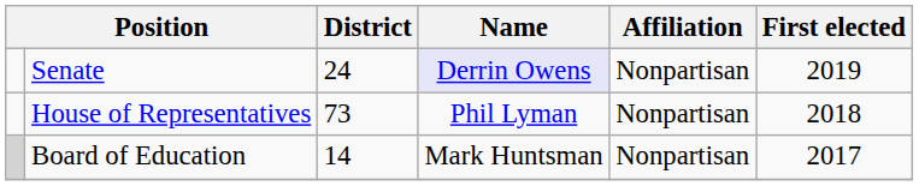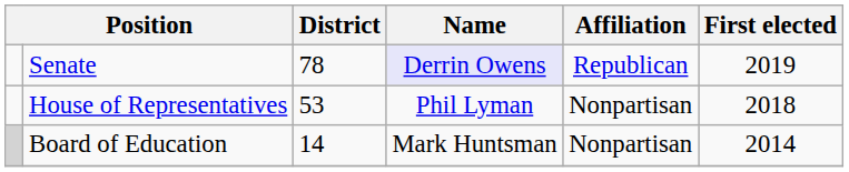Senate | District: 24 -> 78
Senate | Affiliation: Nonpartisan -> Republican
House of Representatives | District: 73 -> 53
Board of Education | First elected: 2017 -> 2014
